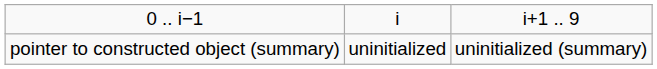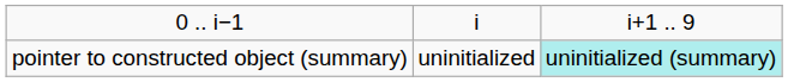pointer to constructed object (summary) | column 3: no background -> paleturquoise background
